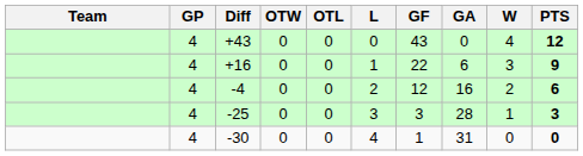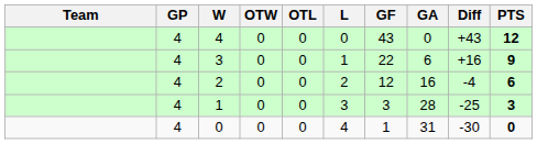columns swapped: W <-> Diff
